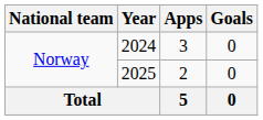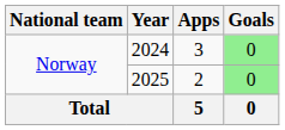2024 | Goals: no background -> lightgreen background
2025 | Goals: no background -> lightgreen background
